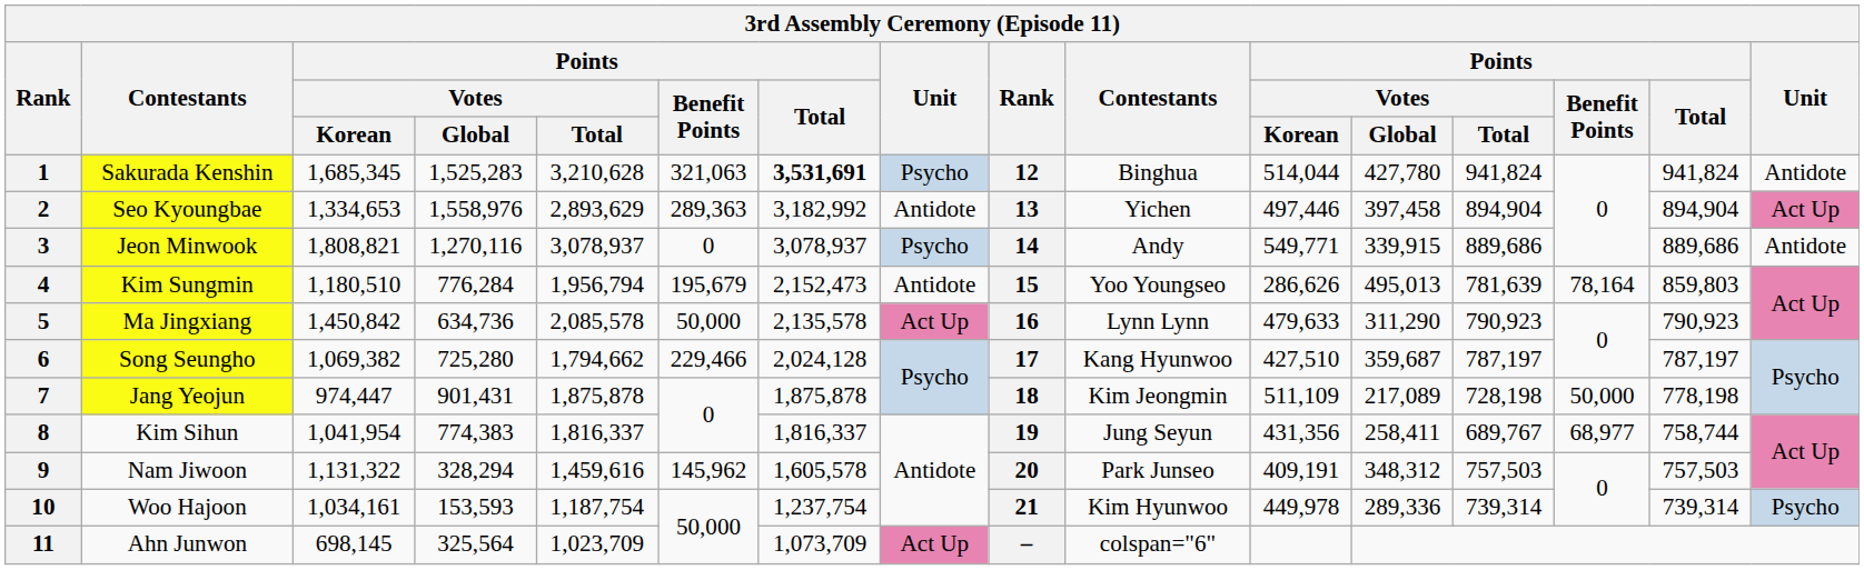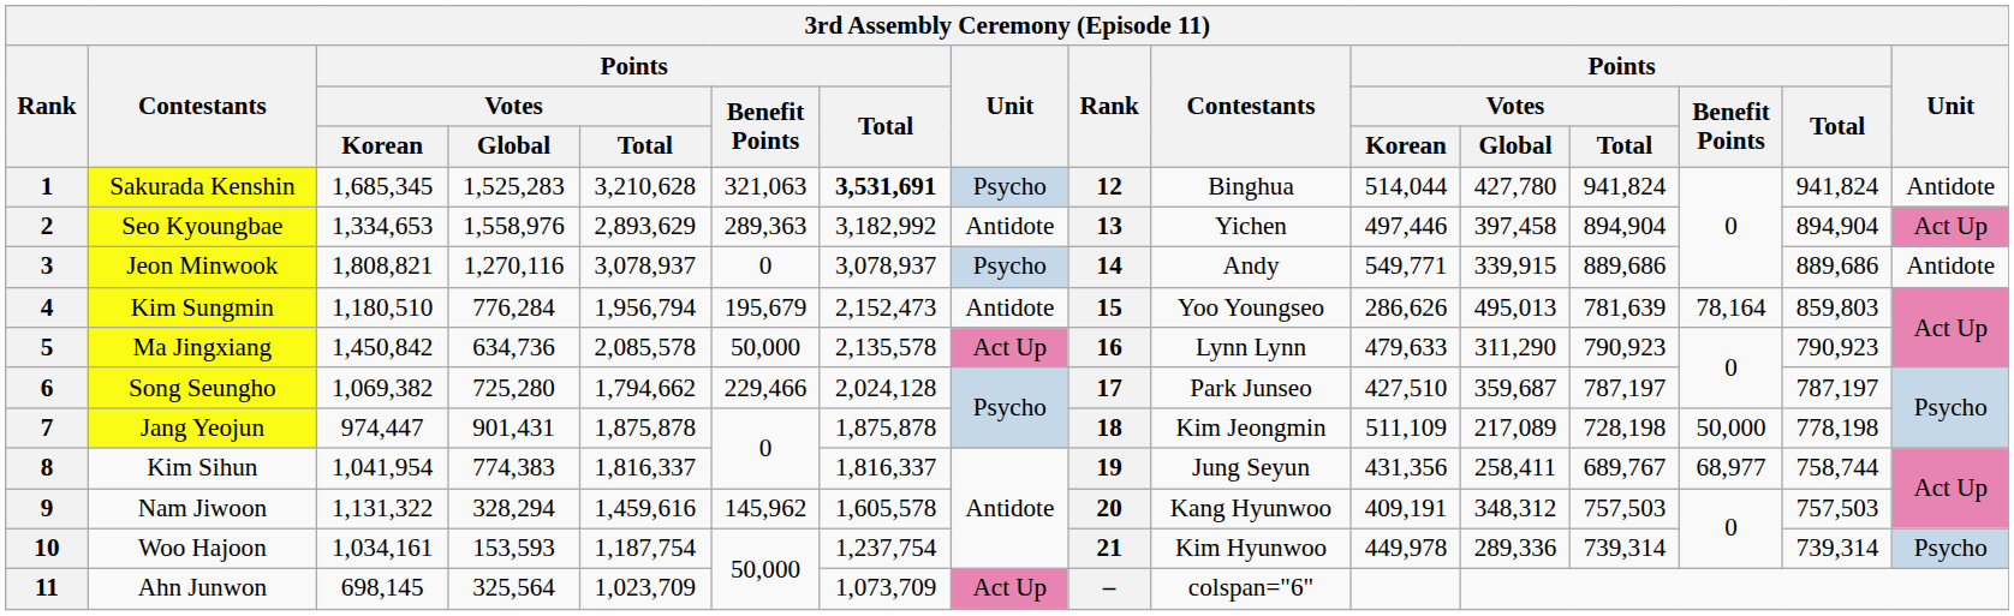6 | column 10: Kang Hyunwoo -> Park Junseo
9 | column 10: Park Junseo -> Kang Hyunwoo
